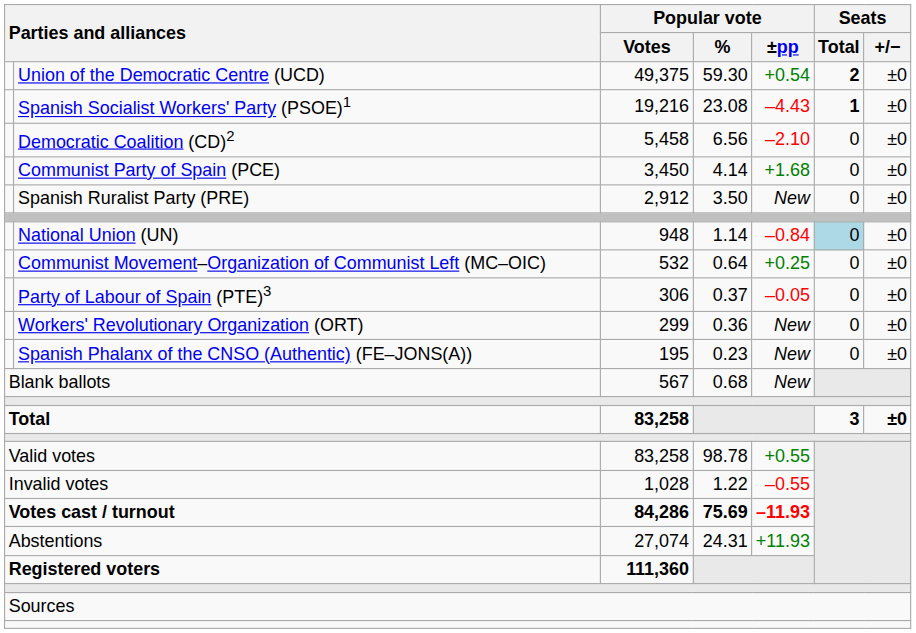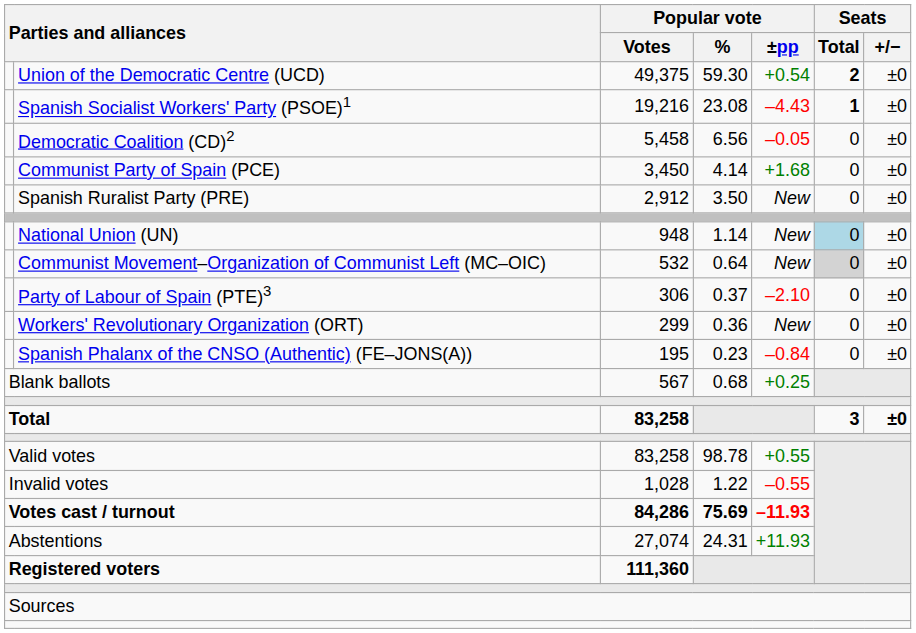Democratic Coalition (CD)2 | Popular vote / ±pp: –2.10 -> –0.05
National Union (UN) | Popular vote / ±pp: –0.84 -> New
Communist Movement–Organization of Communist Left (MC–OIC) | Popular vote / ±pp: +0.25 -> New
Communist Movement–Organization of Communist Left (MC–OIC) | Seats / Total: no background -> lightgrey background
Party of Labour of Spain (PTE)3 | Popular vote / ±pp: –0.05 -> –2.10
Spanish Phalanx of the CNSO (Authentic) (FE–JONS(A)) | Popular vote / ±pp: New -> –0.84
Blank ballots | Popular vote / ±pp: New -> +0.25
